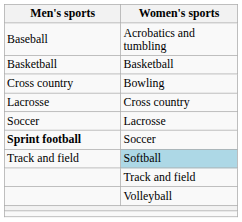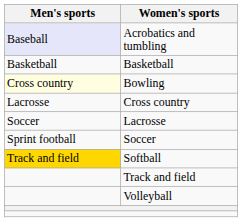row 2 | Men's sports: no background -> lavender background
row 4 | Men's sports: no background -> lightyellow background
row 7 | Men's sports: bold -> normal
row 8 | Men's sports: no background -> gold background
row 8 | Women's sports: lightblue background -> no background
